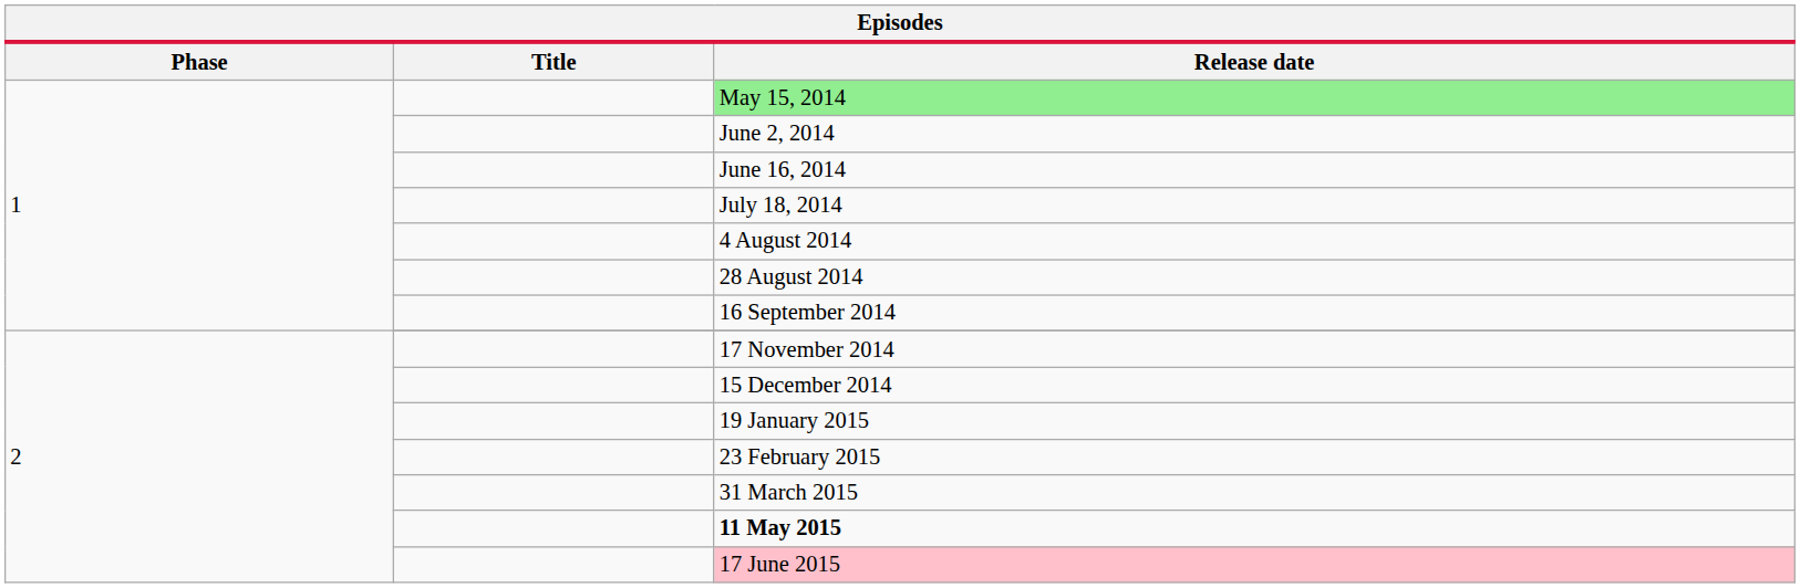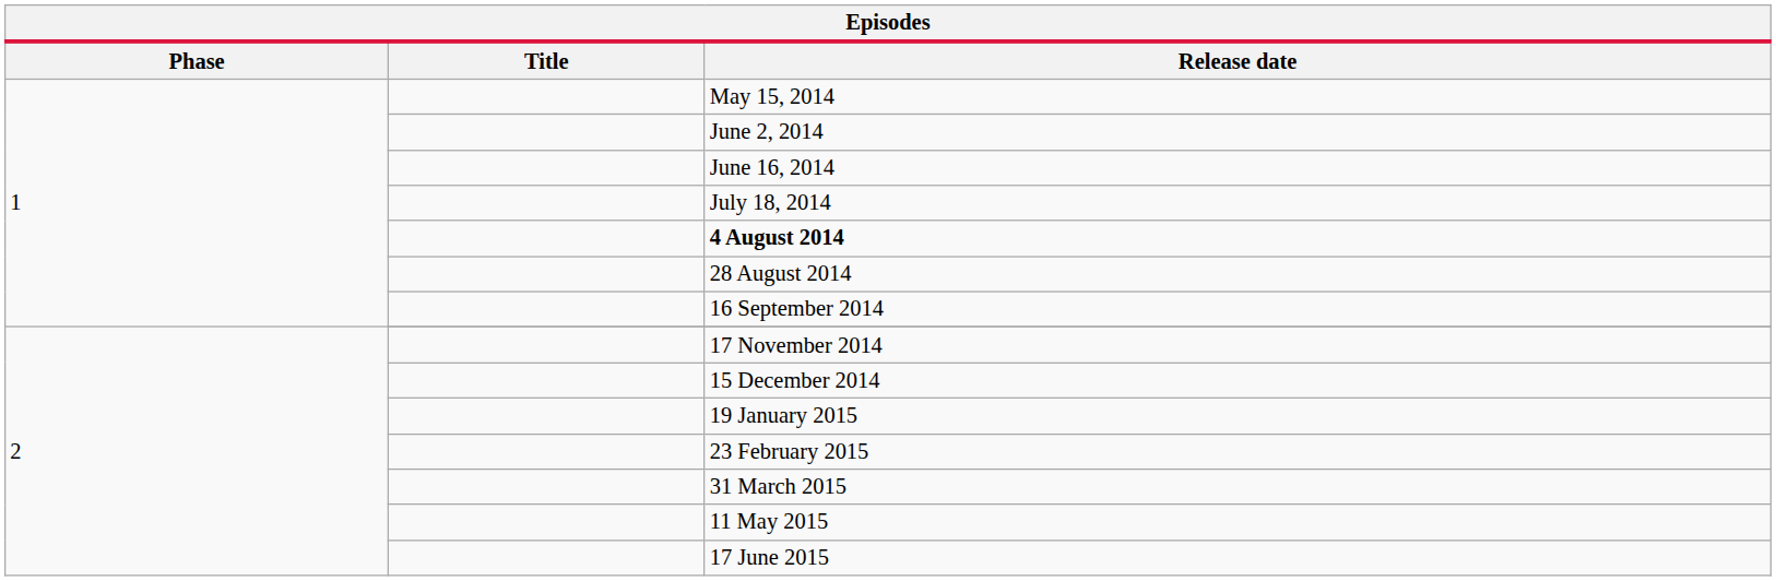May 15, 2014 | Release date: lightgreen background -> no background
4 August 2014 | Release date: normal -> bold
11 May 2015 | Release date: bold -> normal
17 June 2015 | Release date: pink background -> no background
